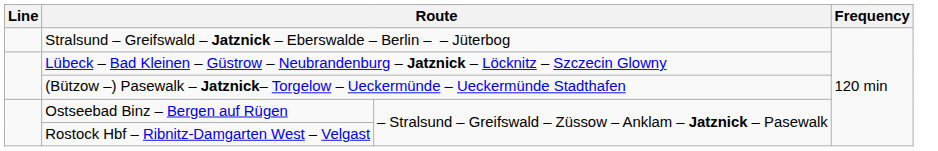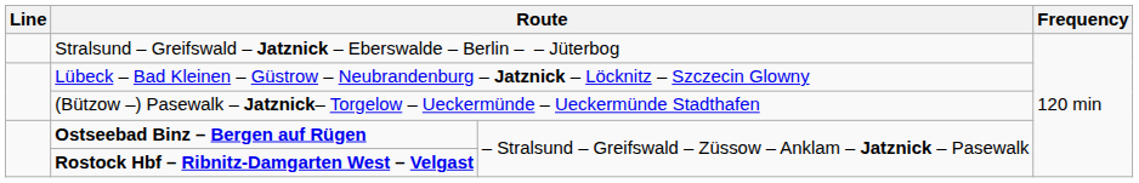Ostseebad Binz – Bergen auf Rügen | column 2: normal -> bold
Rostock Hbf – Ribnitz-Damgarten West – Velgast | column 2: normal -> bold
